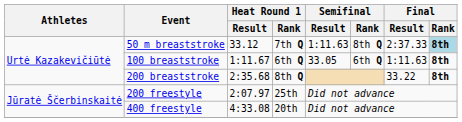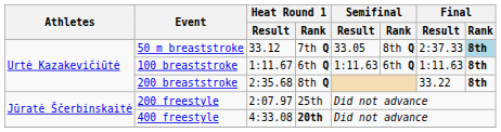50 m breaststroke | Semifinal / Result: 1:11.63 -> 33.05
100 breaststroke | Semifinal / Result: 33.05 -> 1:11.63
400 freestyle | Heat Round 1 / Rank: normal -> bold
